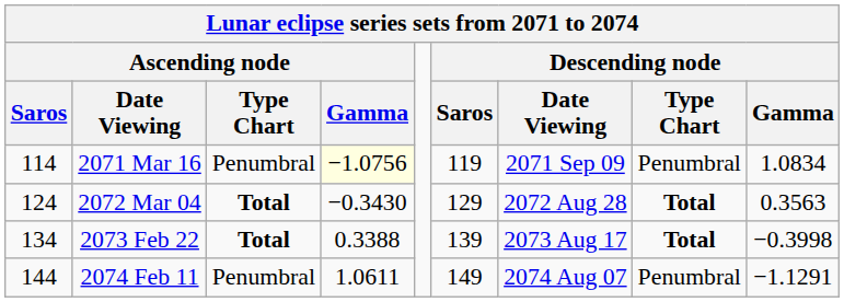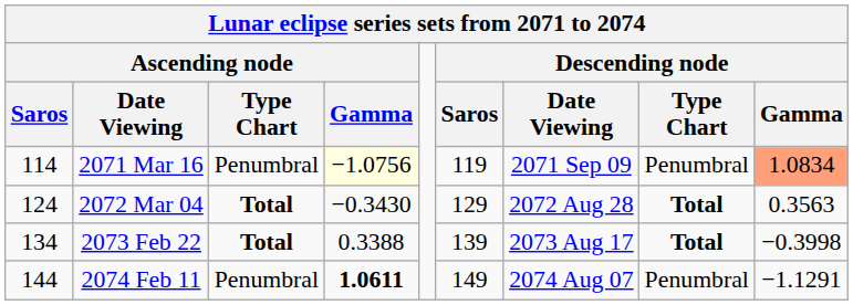2071 Mar 16 | Descending node / Gamma: no background -> lightsalmon background
2074 Feb 11 | Ascending node / Gamma: normal -> bold
